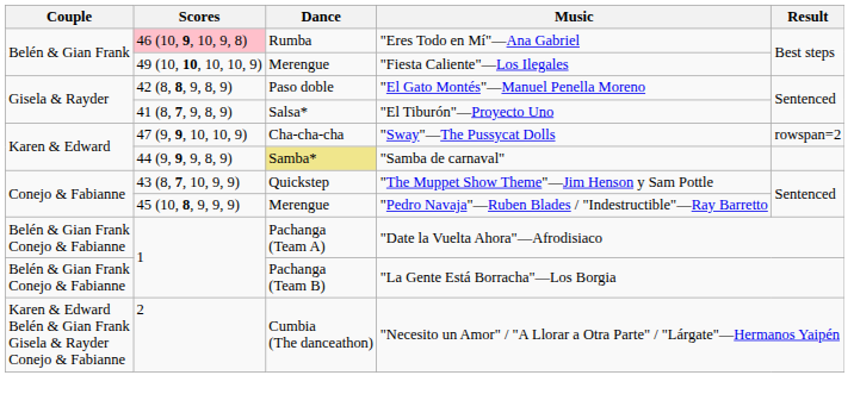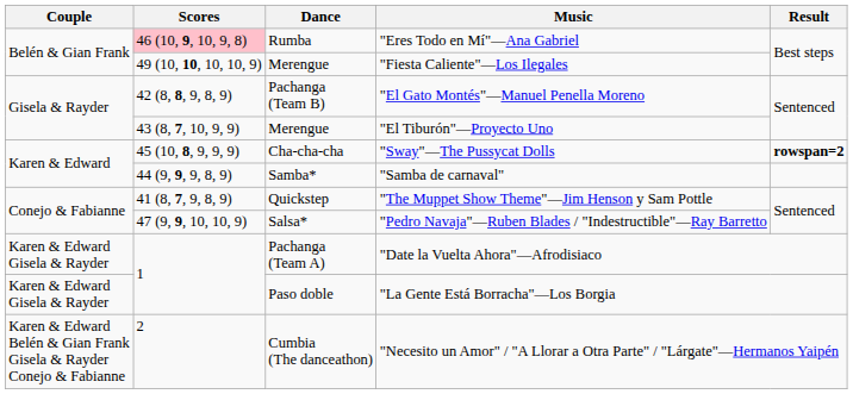"El Gato Montés"—Manuel Penella Moreno | Dance: Paso doble -> Pachanga (Team B)
"El Tiburón"—Proyecto Uno | Scores: 41 (8, 7, 9, 8, 9) -> 43 (8, 7, 10, 9, 9)
"El Tiburón"—Proyecto Uno | Dance: Salsa* -> Merengue
"Sway"—The Pussycat Dolls | Scores: 47 (9, 9, 10, 10, 9) -> 45 (10, 8, 9, 9, 9)
"Sway"—The Pussycat Dolls | Result: normal -> bold
"Samba de carnaval" | Dance: khaki background -> no background
"The Muppet Show Theme"—Jim Henson y Sam Pottle | Scores: 43 (8, 7, 10, 9, 9) -> 41 (8, 7, 9, 8, 9)
"Pedro Navaja"—Ruben Blades / "Indestructible"—Ray Barretto | Scores: 45 (10, 8, 9, 9, 9) -> 47 (9, 9, 10, 10, 9)
"Pedro Navaja"—Ruben Blades / "Indestructible"—Ray Barretto | Dance: Merengue -> Salsa*
"Date la Vuelta Ahora"—Afrodisiaco | Couple: Belén & Gian Frank Conejo & Fabianne -> Karen & Edward Gisela & Rayder
"La Gente Está Borracha"—Los Borgia | Couple: Belén & Gian Frank Conejo & Fabianne -> Karen & Edward Gisela & Rayder
"La Gente Está Borracha"—Los Borgia | Dance: Pachanga (Team B) -> Paso doble
